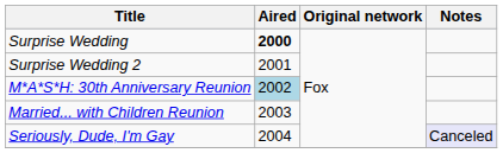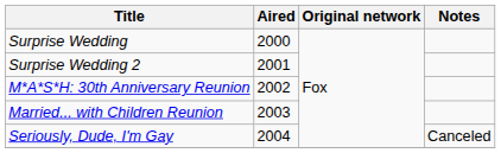Surprise Wedding | Aired: bold -> normal
M*A*S*H: 30th Anniversary Reunion | Aired: lightblue background -> no background
Seriously, Dude, I'm Gay | Notes: lavender background -> no background
